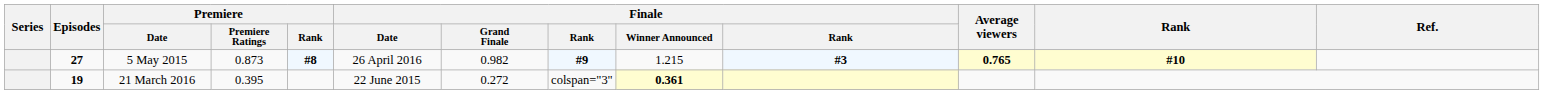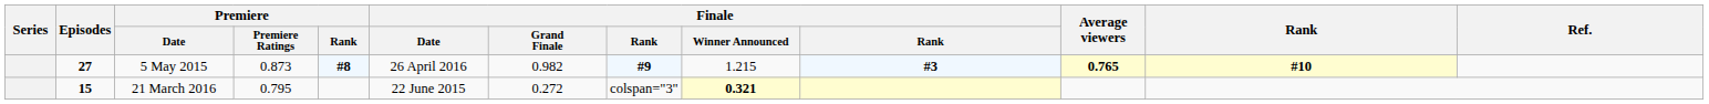21 March 2016 | Episodes: 19 -> 15
21 March 2016 | Premiere / Premiere Ratings: 0.395 -> 0.795
21 March 2016 | Finale / Winner Announced: 0.361 -> 0.321
